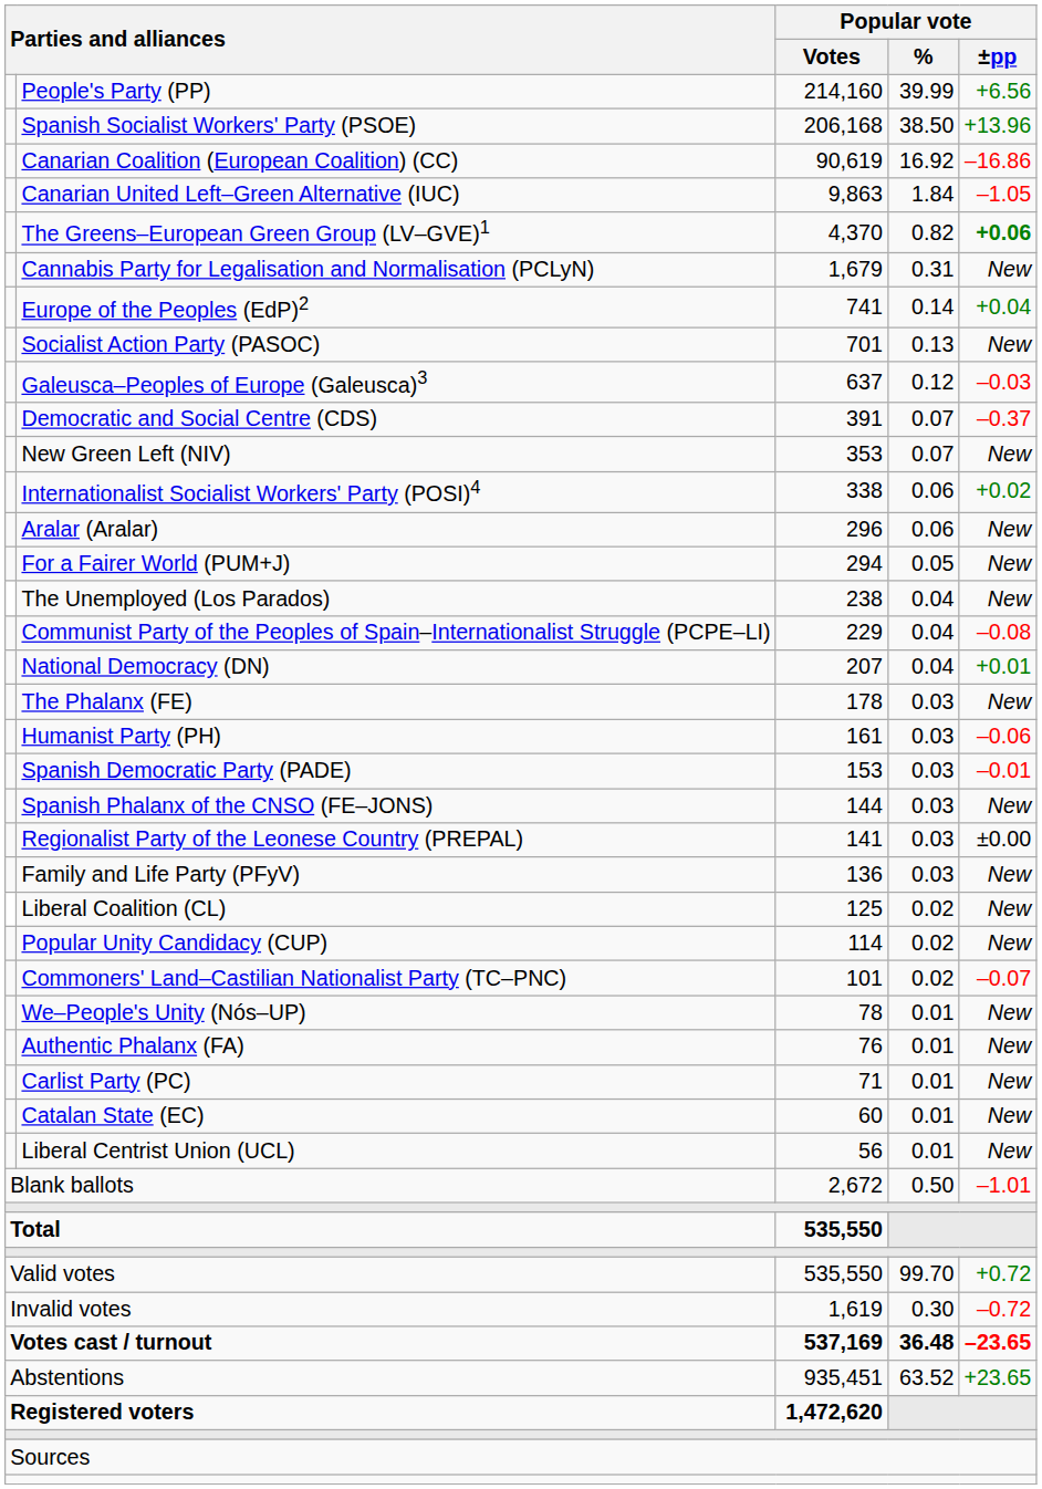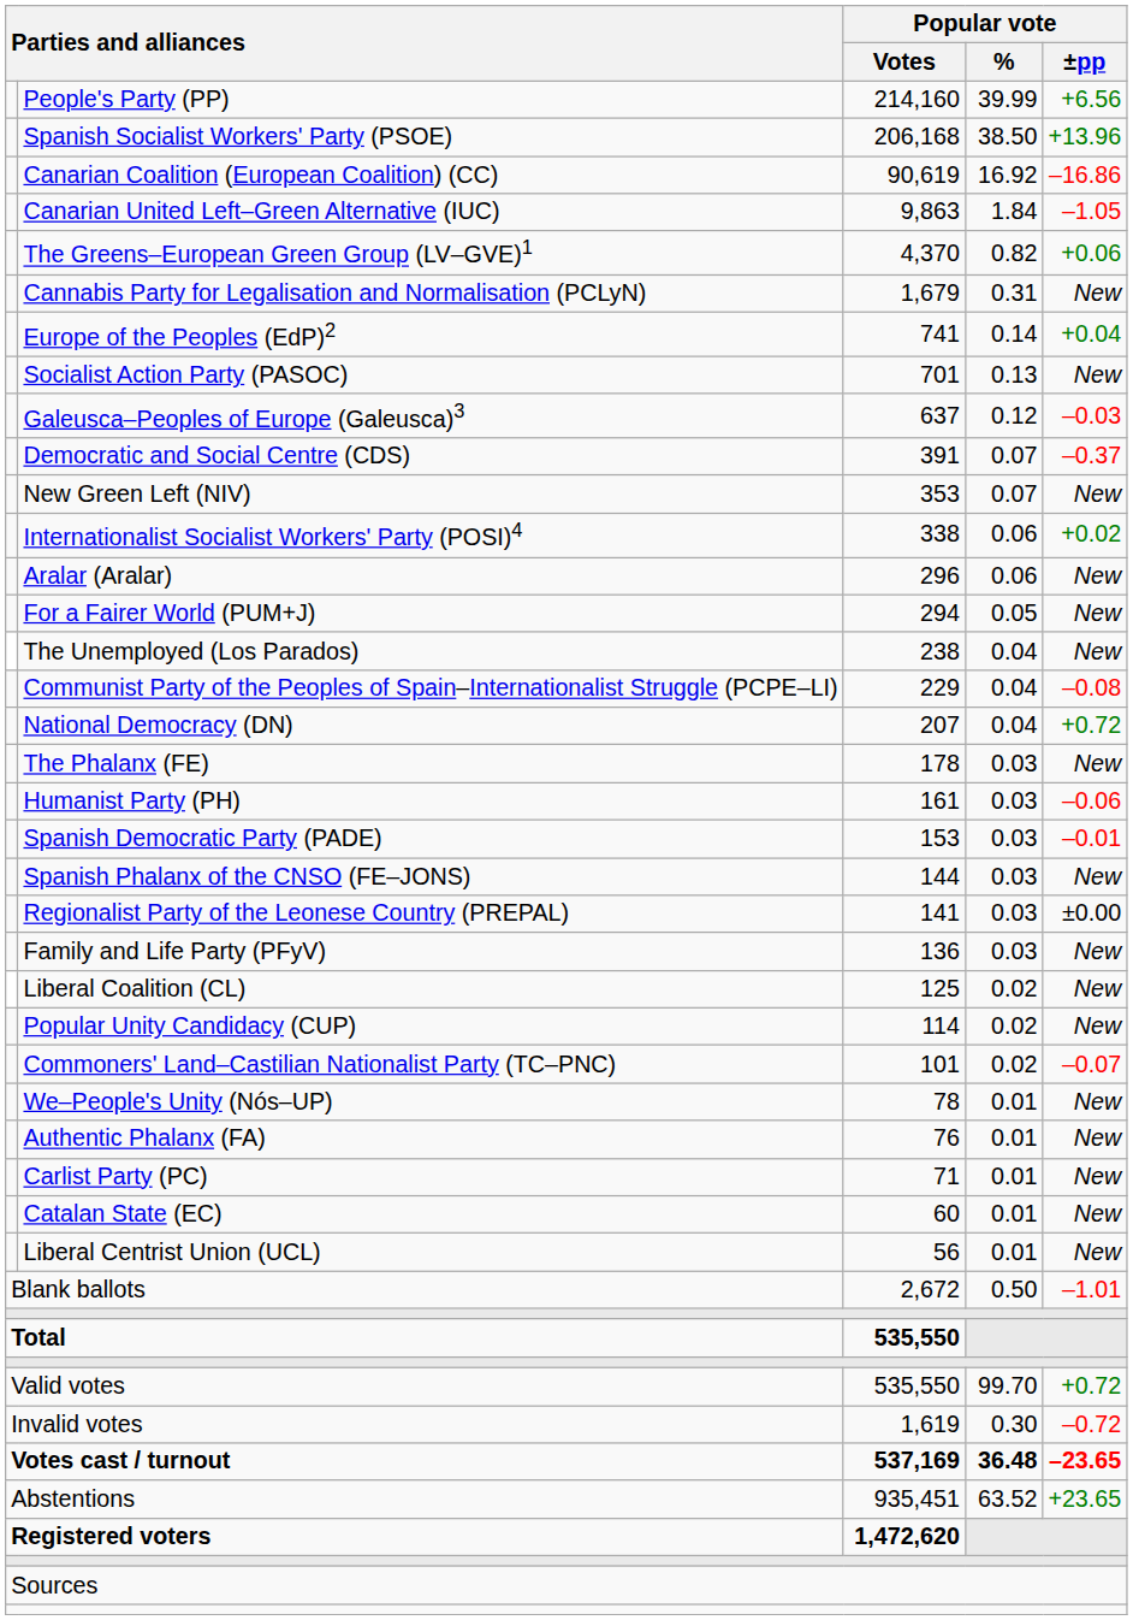The Greens–European Green Group (LV–GVE)1 | Popular vote / ±pp: bold -> normal
National Democracy (DN) | Popular vote / ±pp: +0.01 -> +0.72
